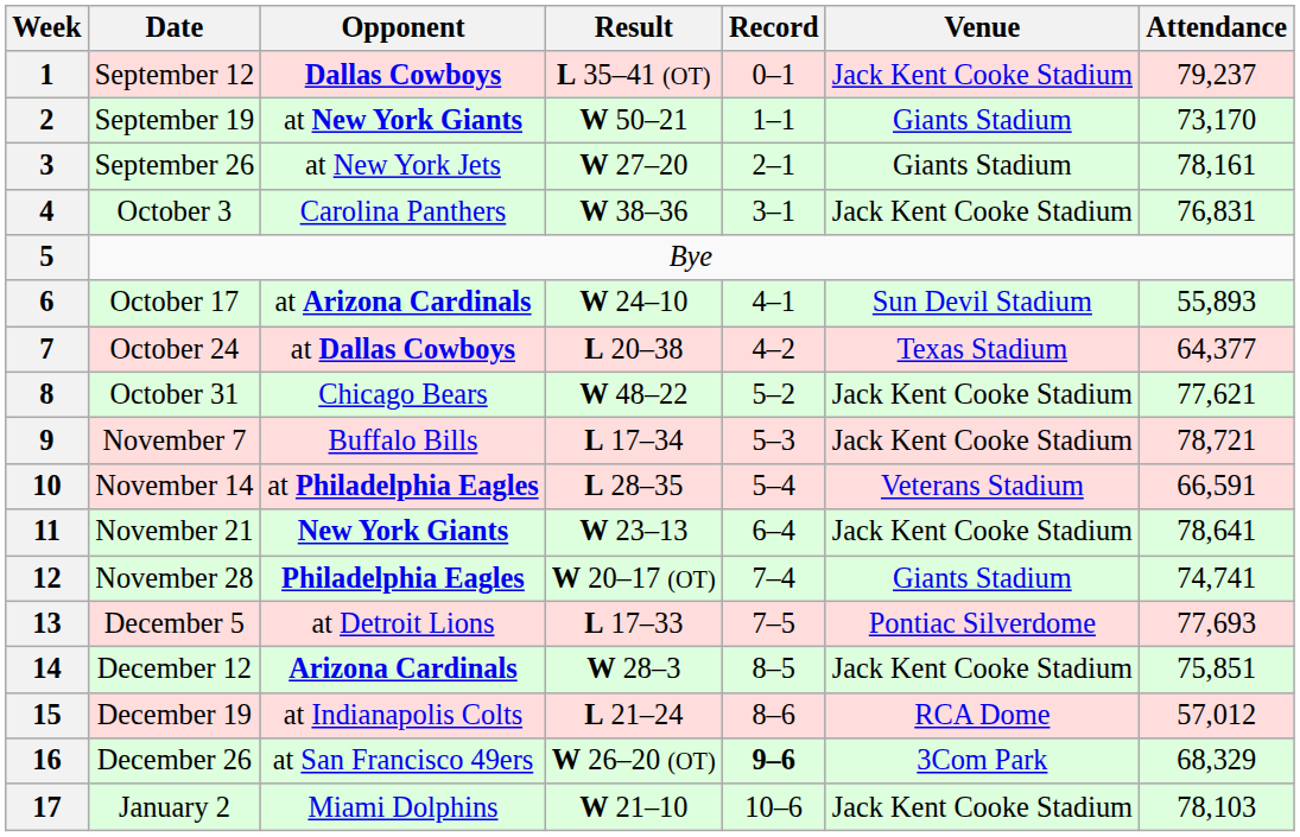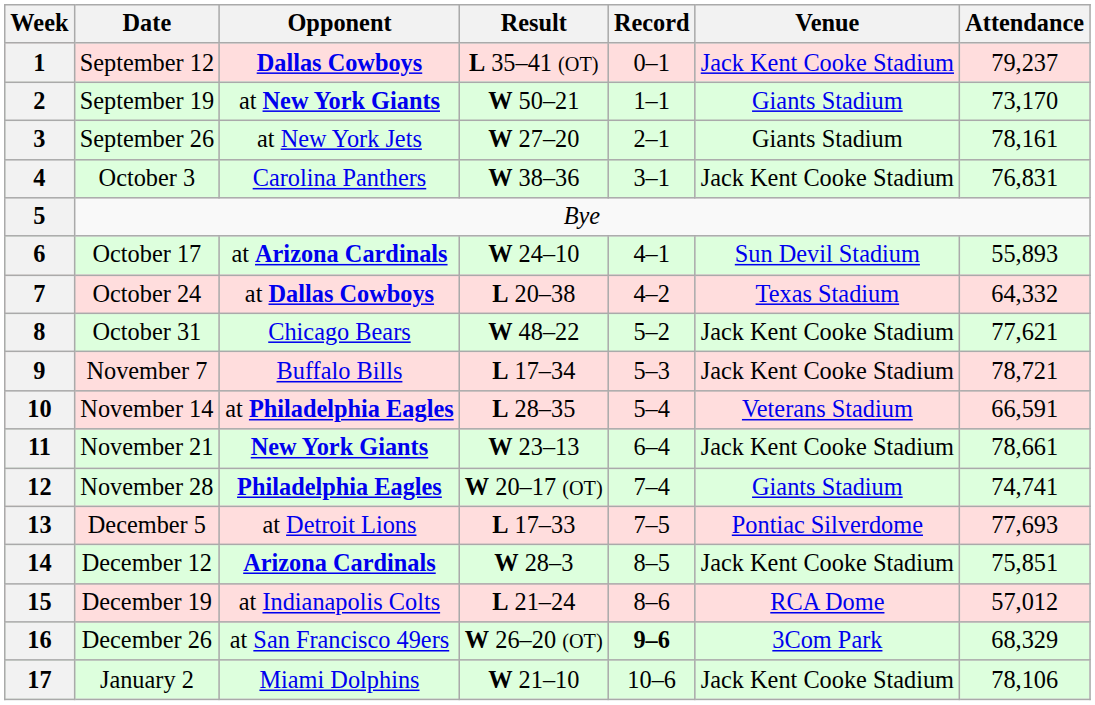7 | Attendance: 64,377 -> 64,332
11 | Attendance: 78,641 -> 78,661
17 | Attendance: 78,103 -> 78,106
